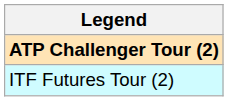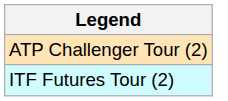row 2 | column 1: bold -> normal
